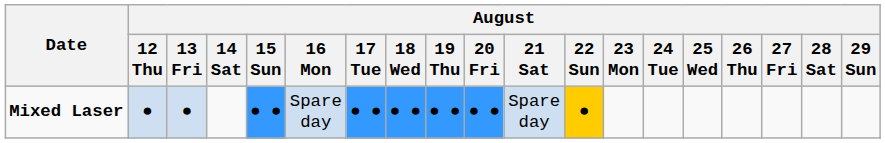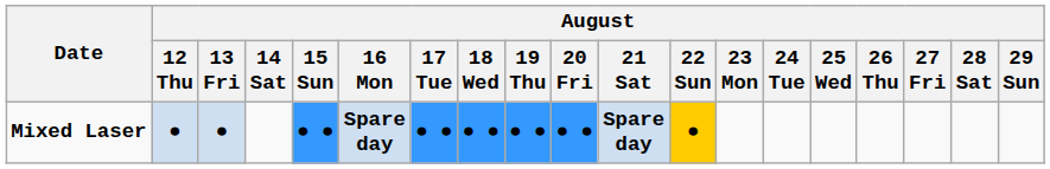Mixed Laser | August / 16 Mon: normal -> bold
Mixed Laser | August / 21 Sat: normal -> bold
